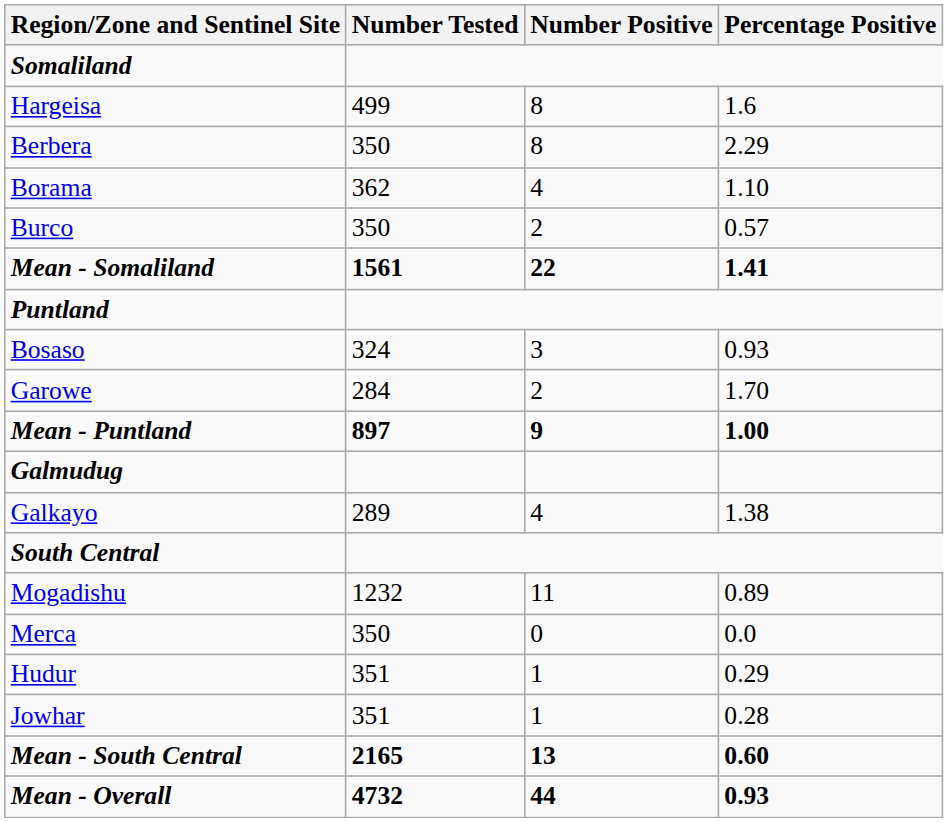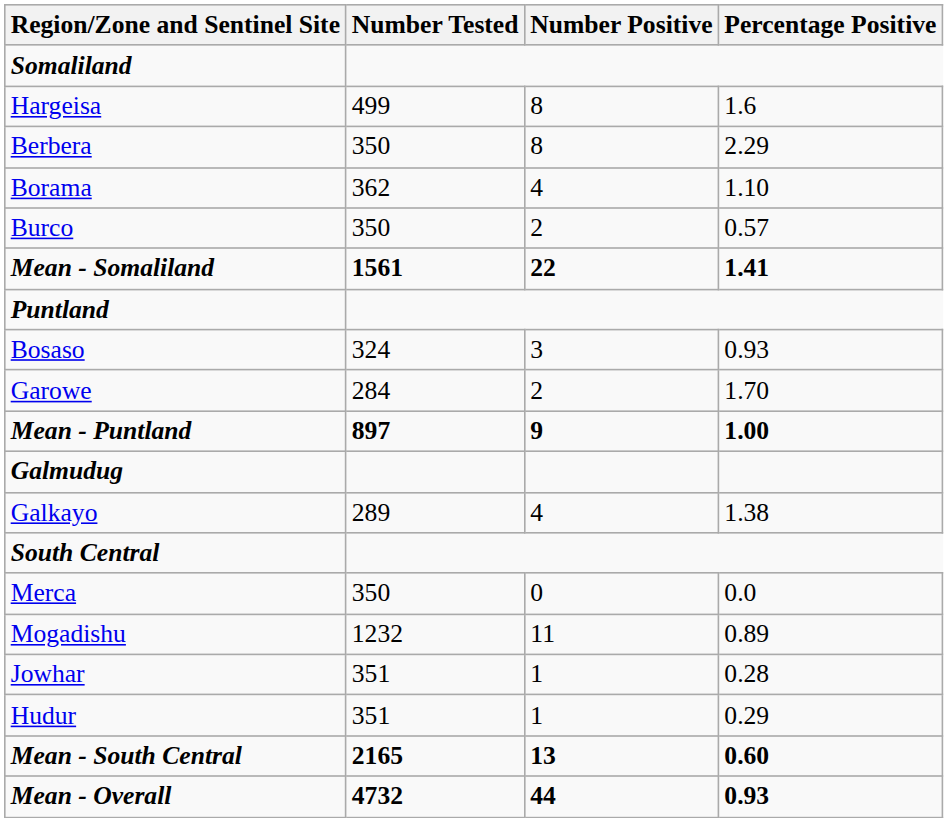rows swapped: Mogadishu <-> Merca
rows swapped: Jowhar <-> Hudur
